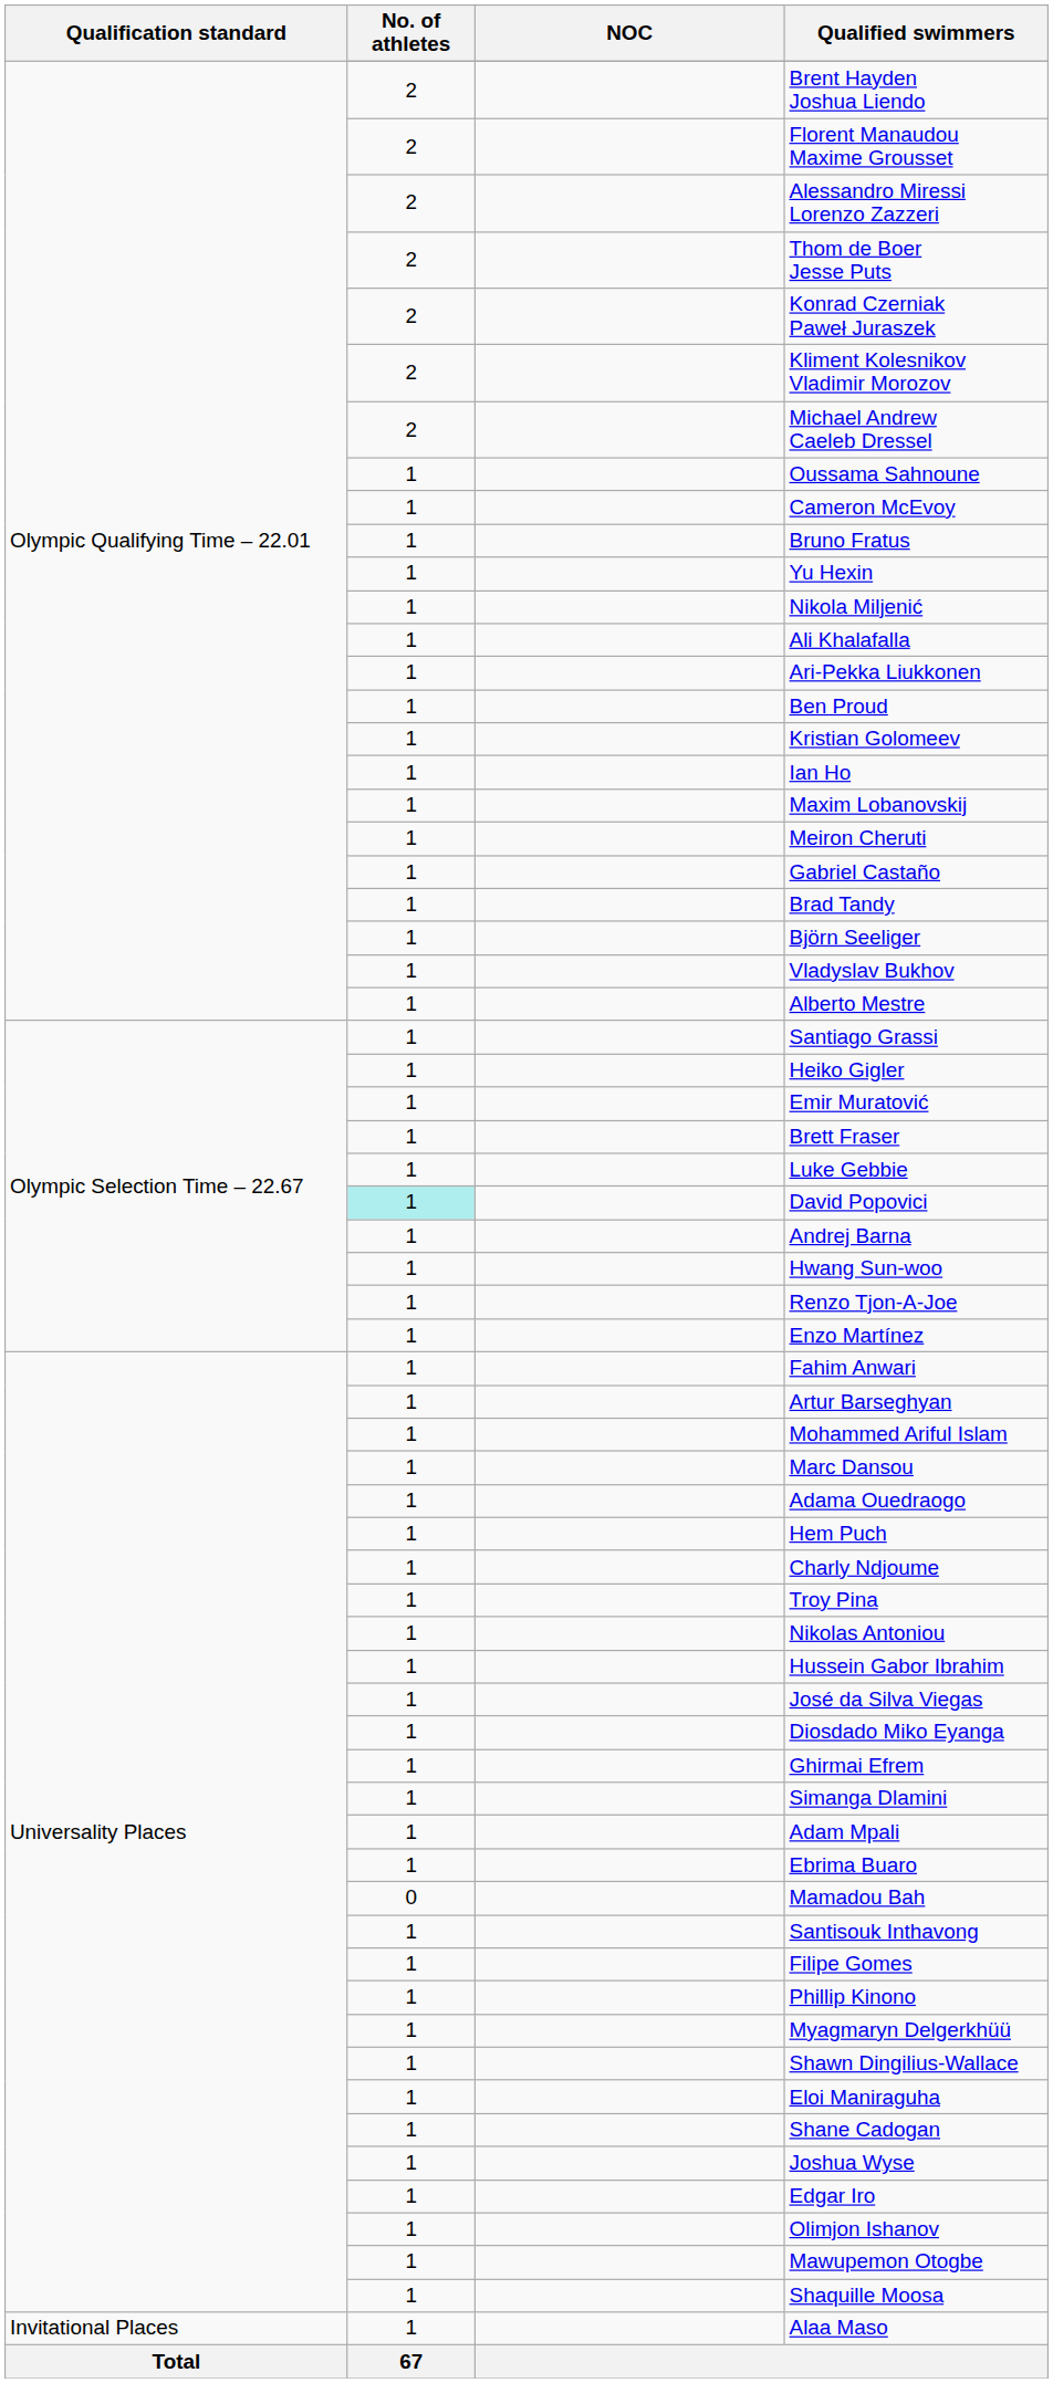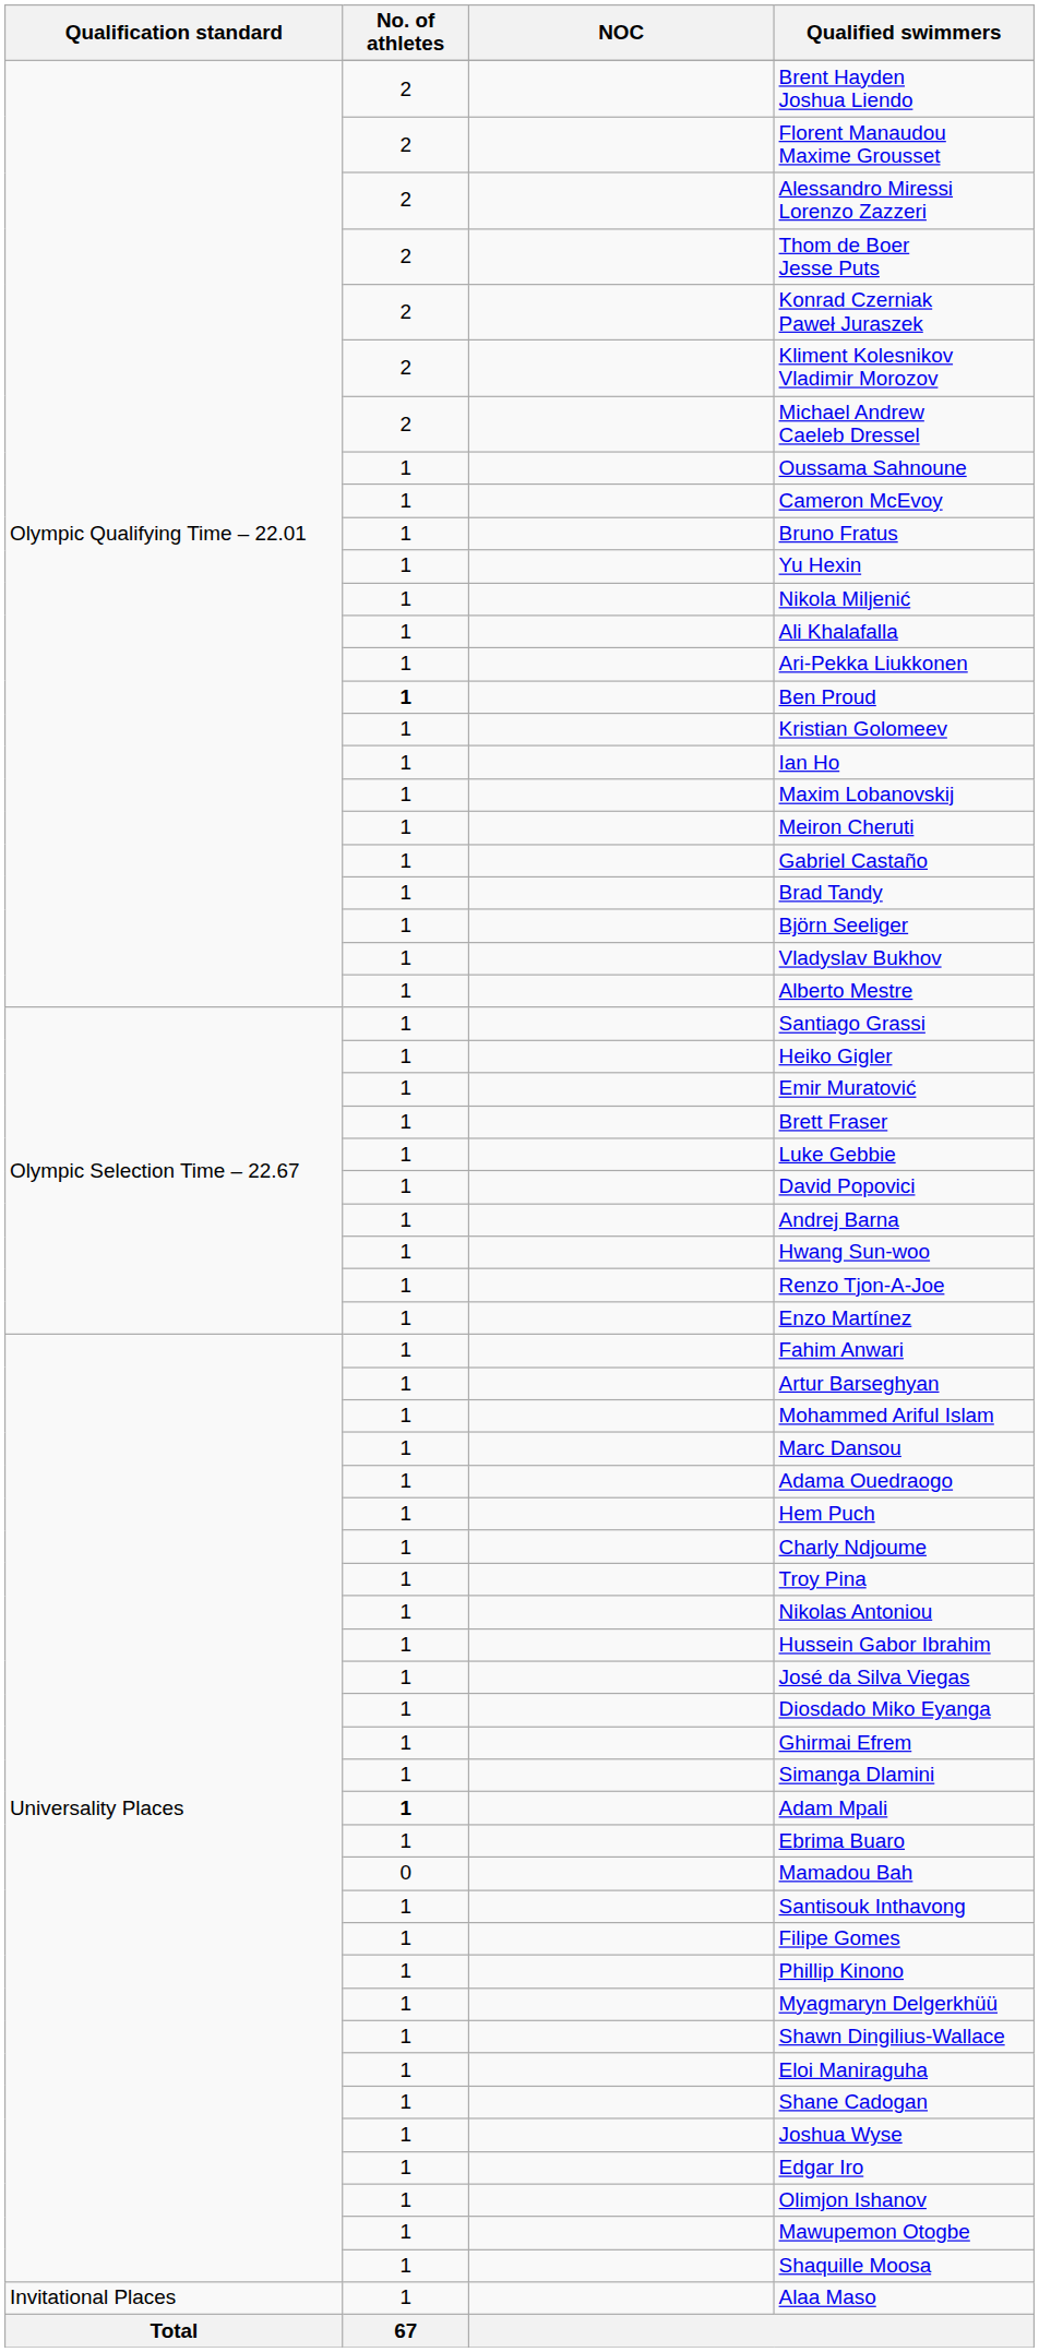Ben Proud | No. of athletes: normal -> bold
David Popovici | No. of athletes: paleturquoise background -> no background
Adam Mpali | No. of athletes: normal -> bold
